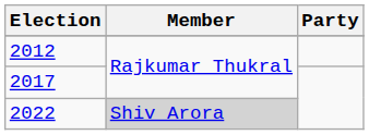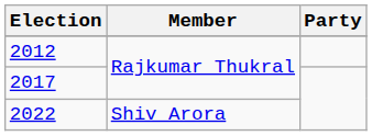2022 | Member: lightgrey background -> no background
